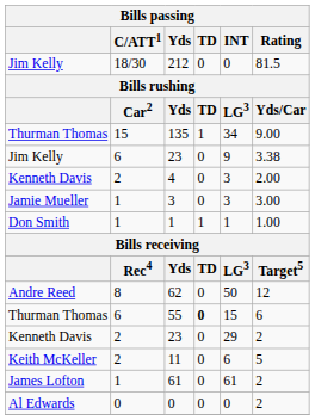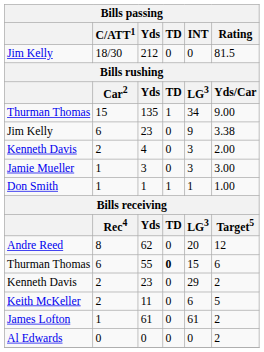62 | INT: 50 -> 20
